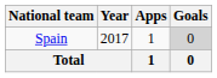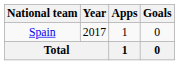Spain | Goals: lightgrey background -> no background
